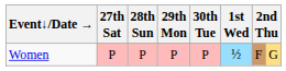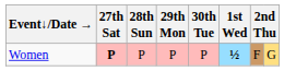Women | 27th Sat: normal -> bold
Women | 1st Wed: normal -> bold
